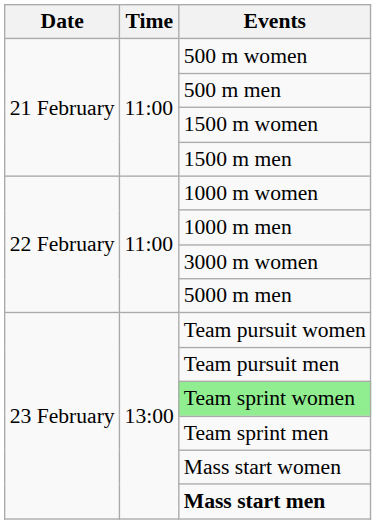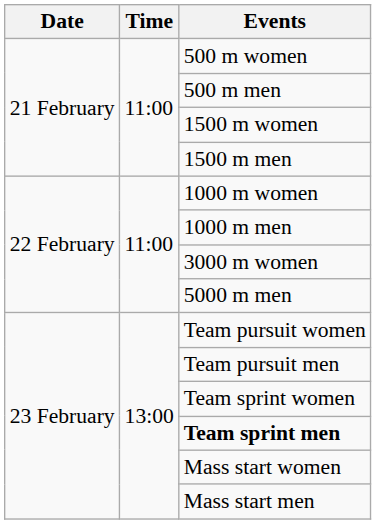Team sprint women | Events: lightgreen background -> no background
Team sprint men | Events: normal -> bold
Mass start men | Events: bold -> normal
